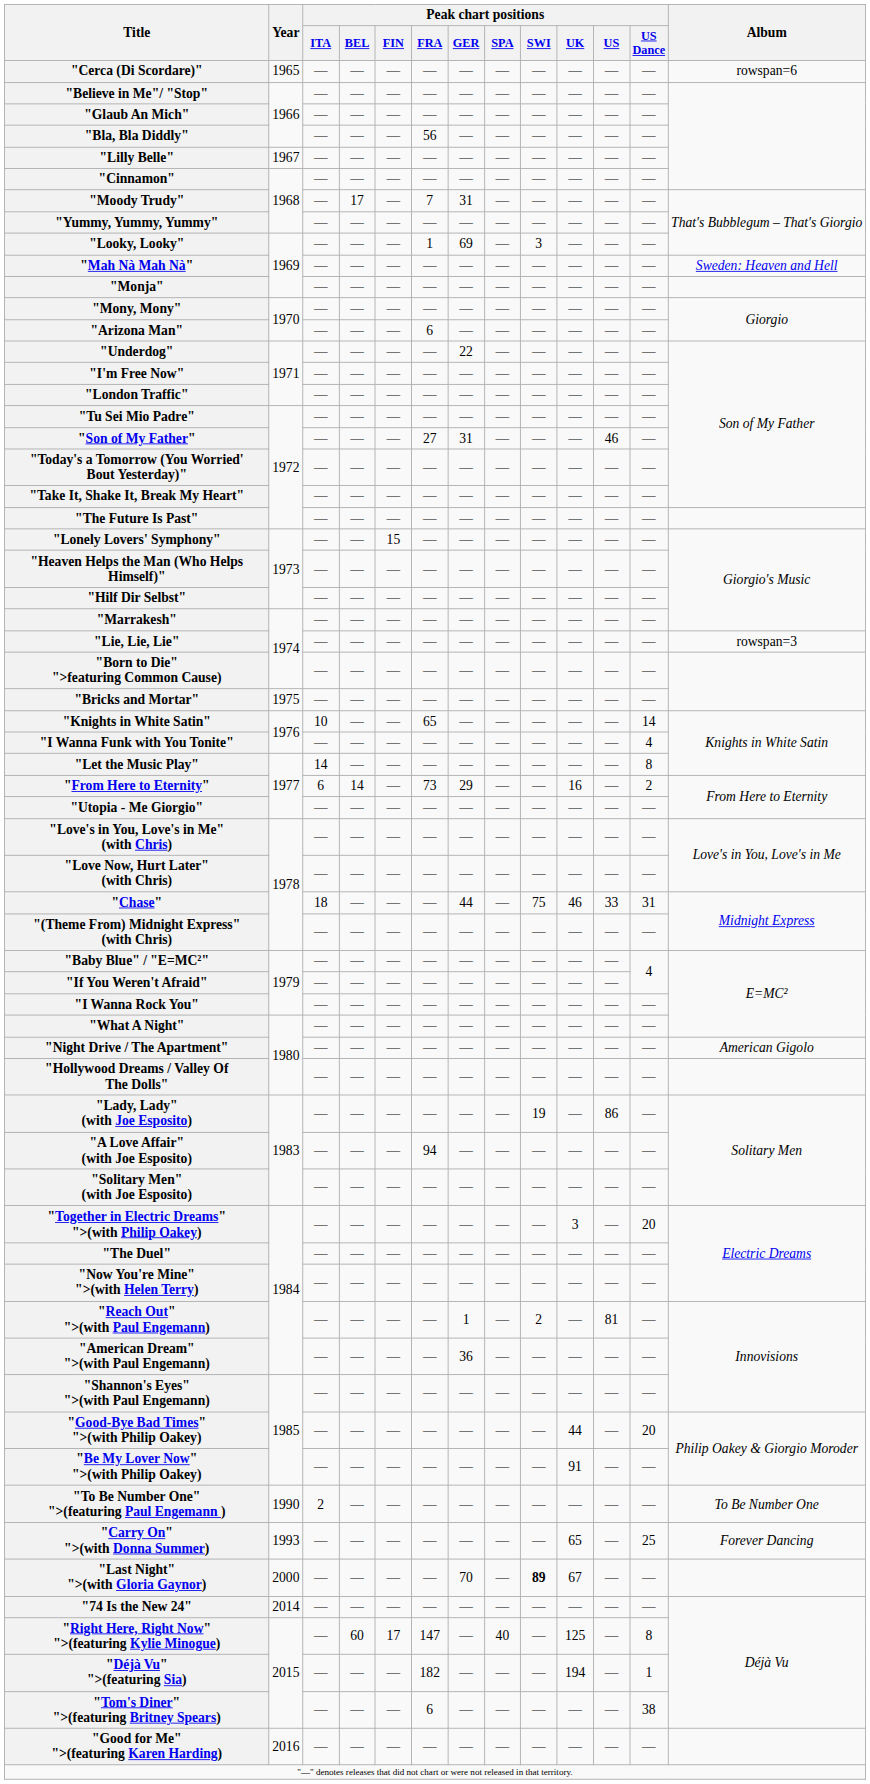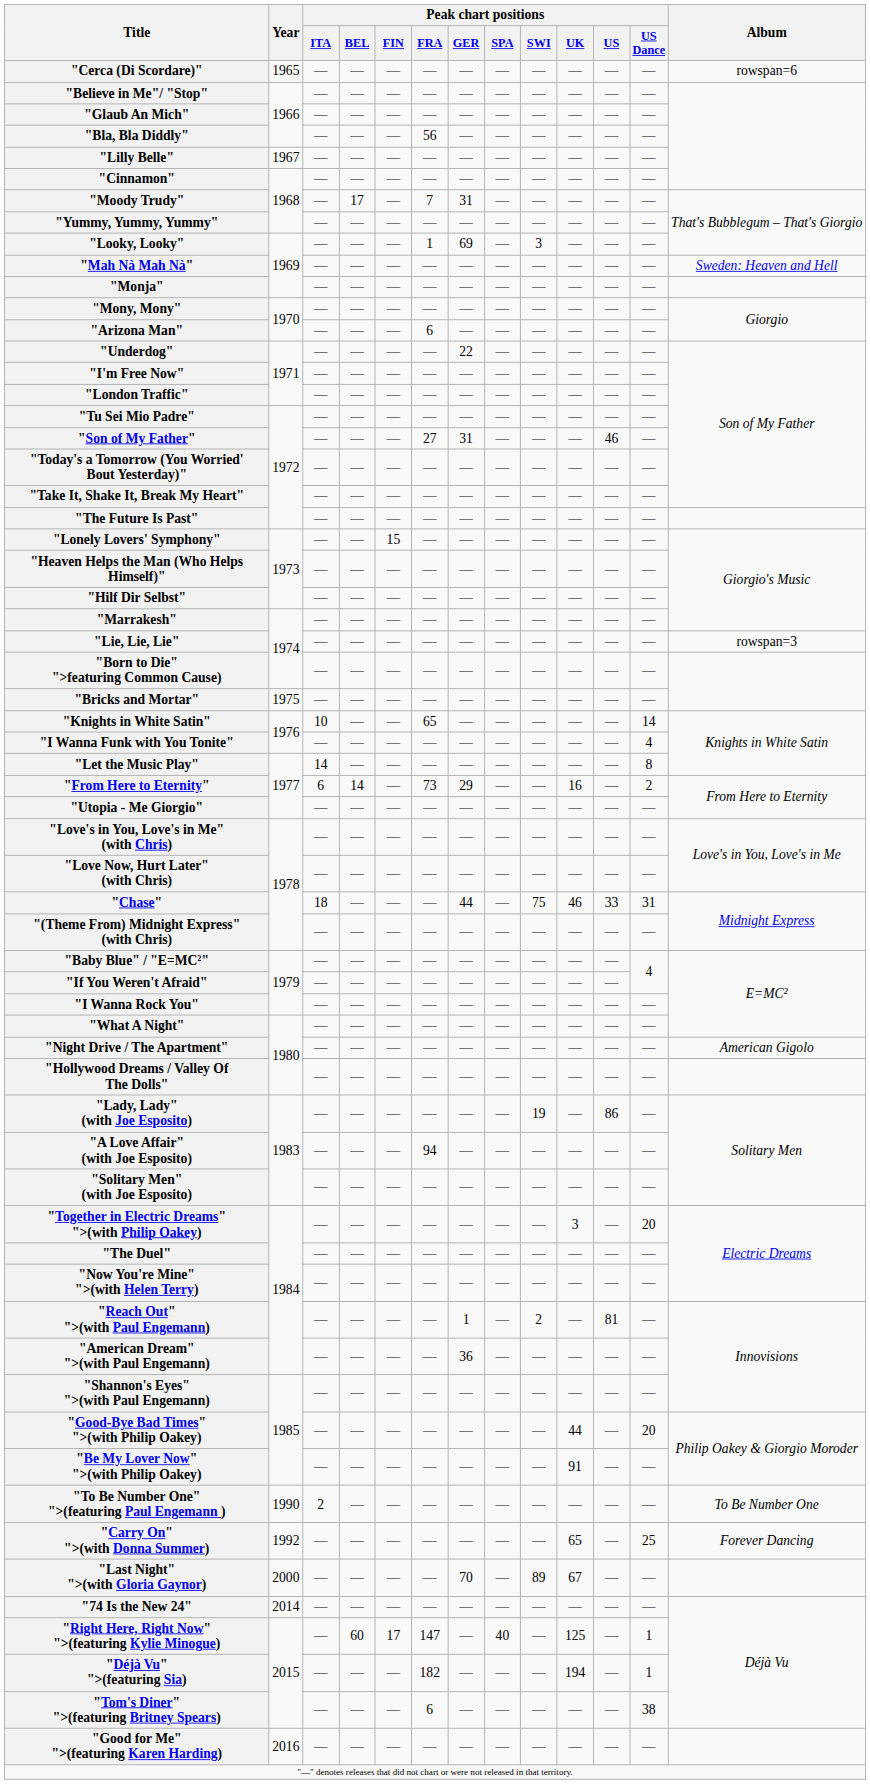"Carry On" ">(with Donna Summer) | Year: 1993 -> 1992
"Last Night" ">(with Gloria Gaynor) | Peak chart positions / SWI: bold -> normal
"Right Here, Right Now" ">(featuring Kylie Minogue) | Peak chart positions / US Dance: 8 -> 1
